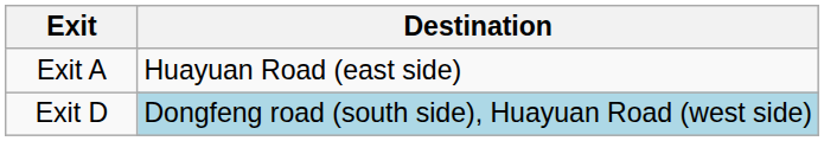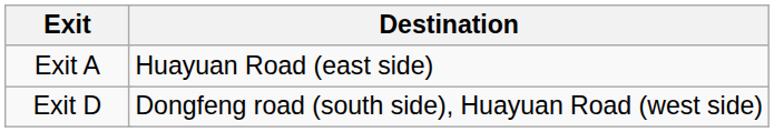Exit D | Destination: lightblue background -> no background
